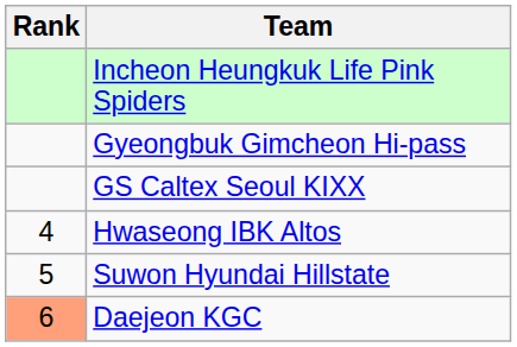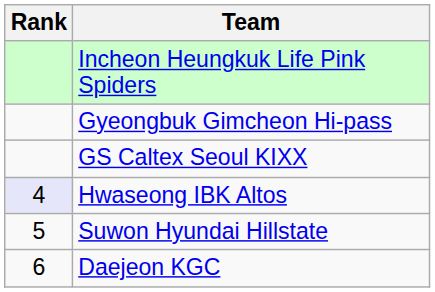Hwaseong IBK Altos | Rank: no background -> lavender background
Daejeon KGC | Rank: lightsalmon background -> no background
